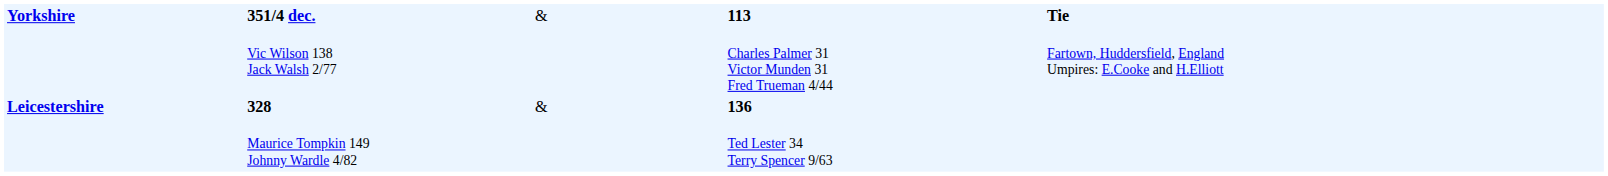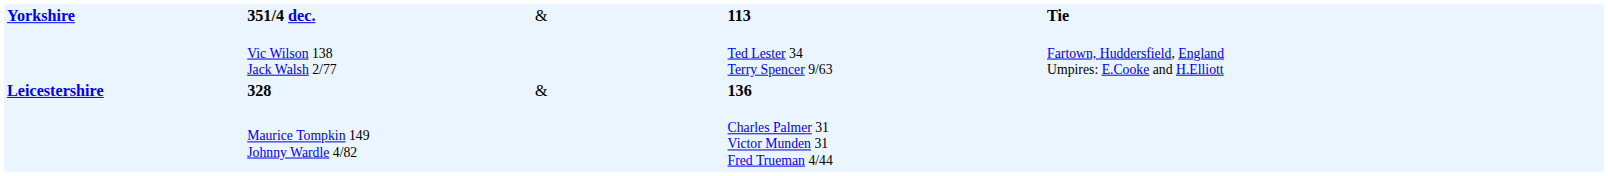Vic Wilson 138 Jack Walsh 2/77 | column 4: Charles Palmer 31 Victor Munden 31 Fred Trueman 4/44 -> Ted Lester 34 Terry Spencer 9/63
Maurice Tompkin 149 Johnny Wardle 4/82 | column 4: Ted Lester 34 Terry Spencer 9/63 -> Charles Palmer 31 Victor Munden 31 Fred Trueman 4/44
